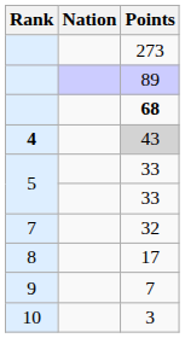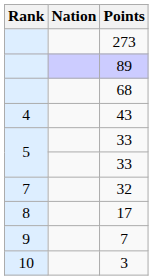68 | Points: bold -> normal
43 | Rank: bold -> normal
43 | Points: lightgrey background -> no background
